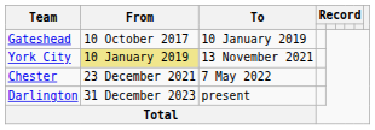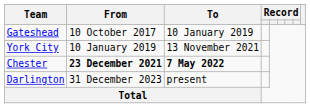York City | From: khaki background -> no background
Chester | From: normal -> bold
Chester | To: normal -> bold
